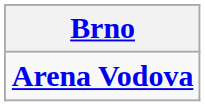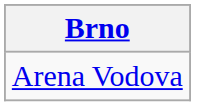row 2 | column 1: bold -> normal
